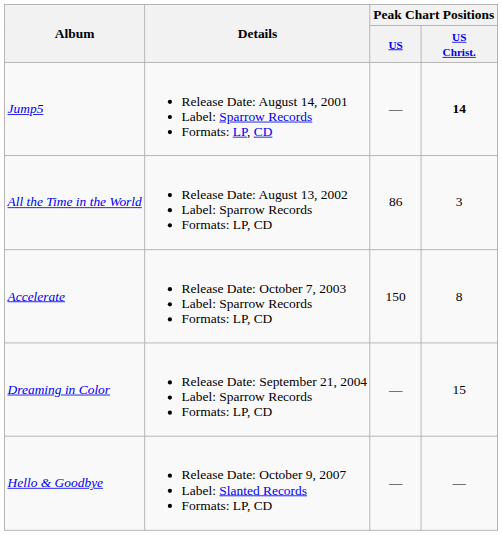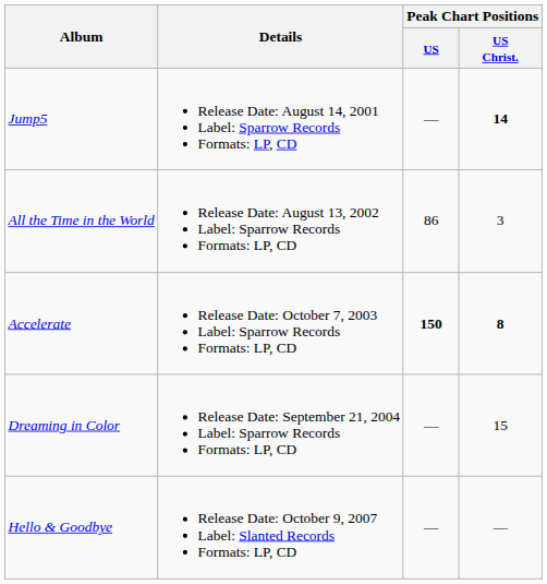Accelerate | Peak Chart Positions / US: normal -> bold
Accelerate | Peak Chart Positions / US Christ.: normal -> bold
